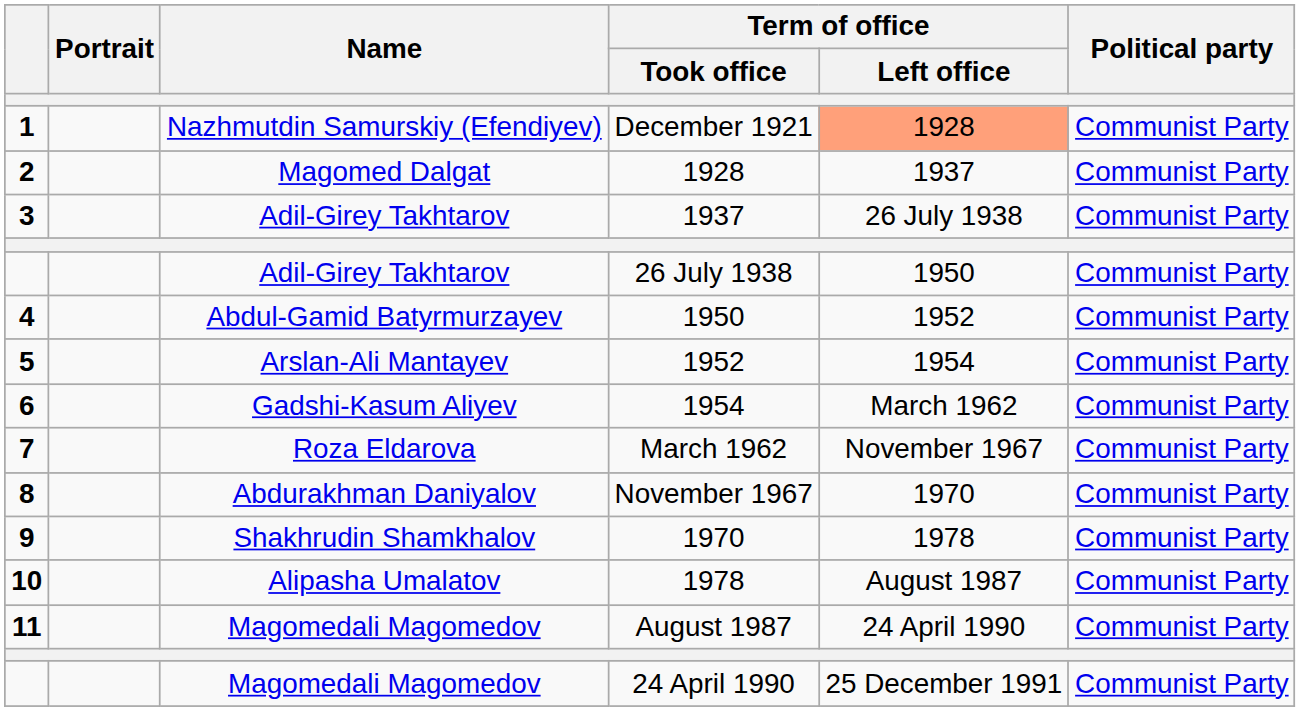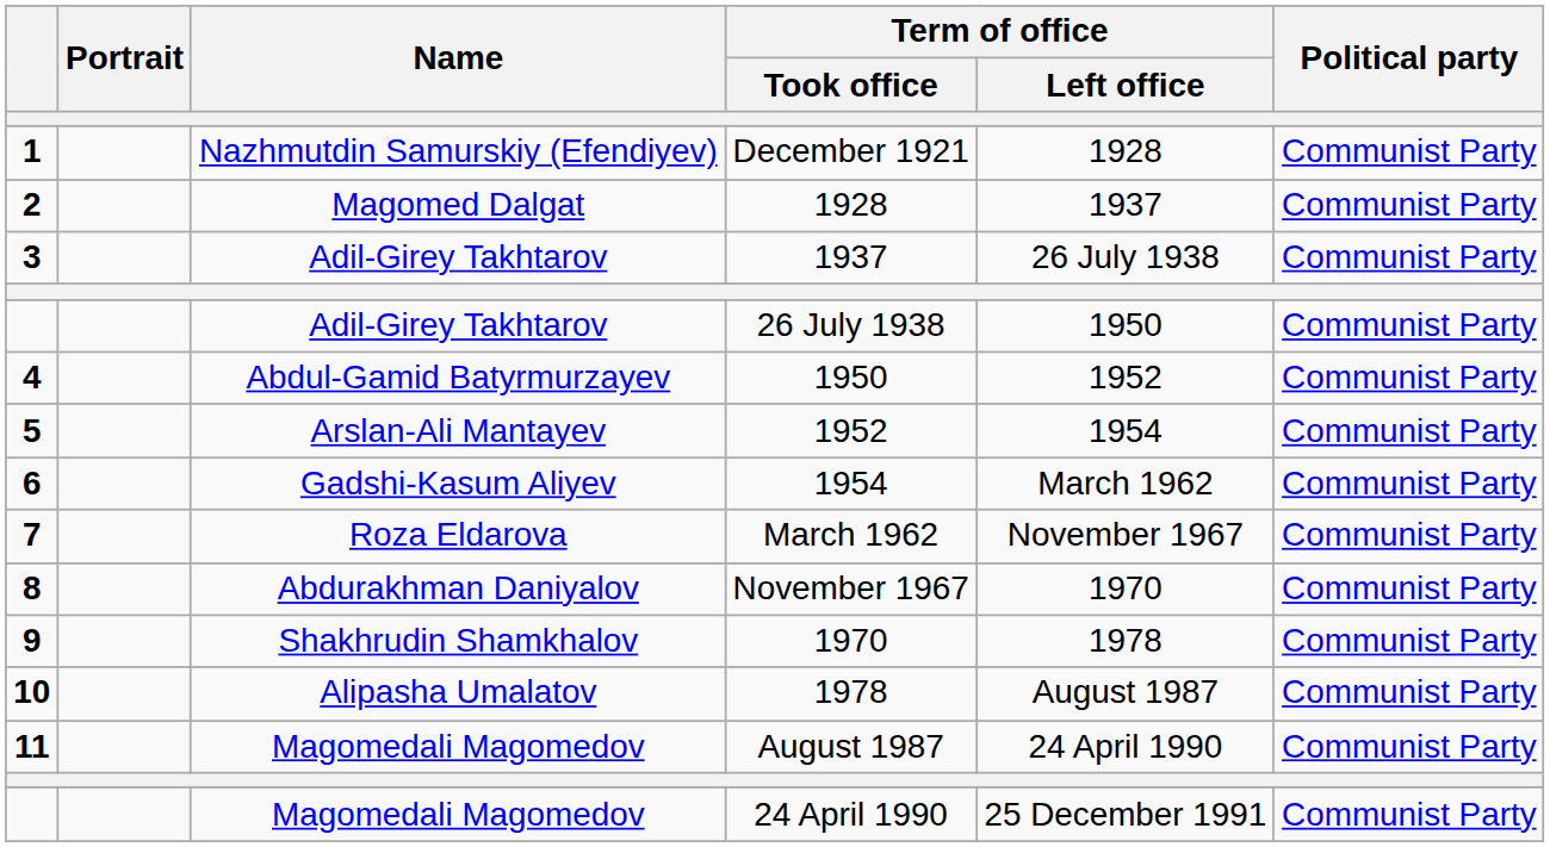December 1921 | Term of office / Left office: lightsalmon background -> no background
